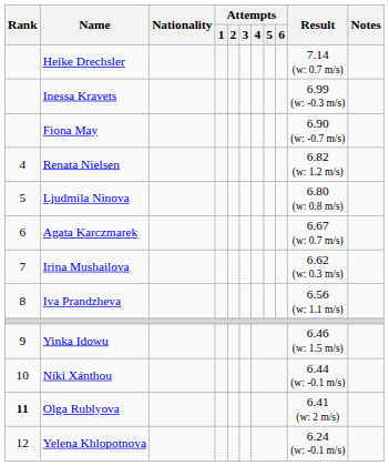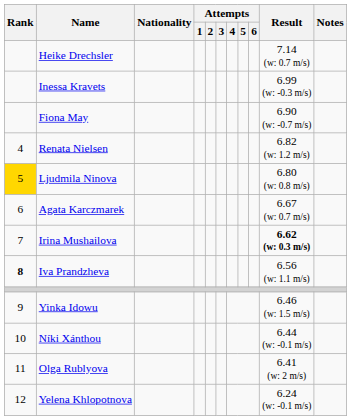Ljudmila Ninova | Rank: no background -> gold background
Irina Mushailova | Result: normal -> bold
Iva Prandzheva | Rank: normal -> bold
Olga Rublyova | Rank: bold -> normal
